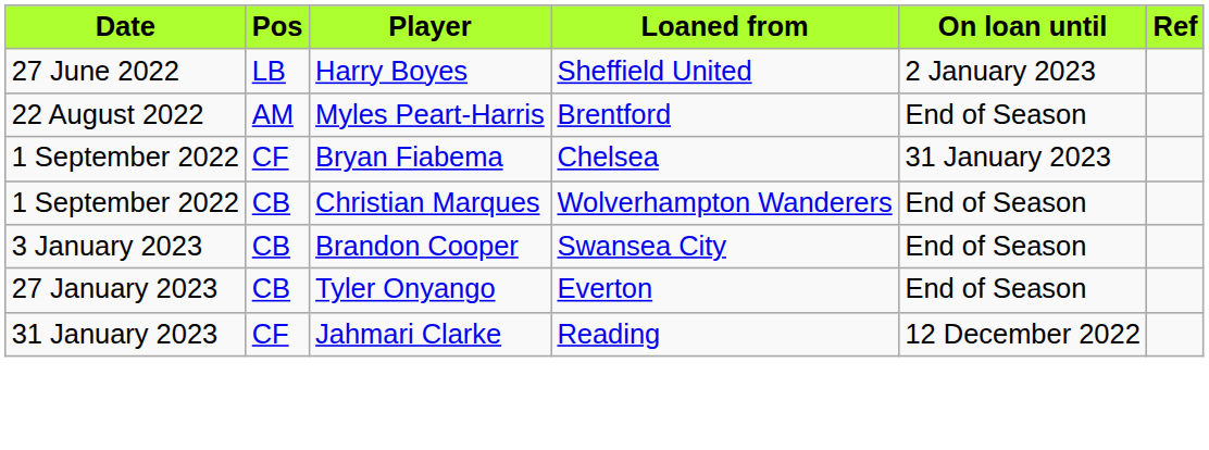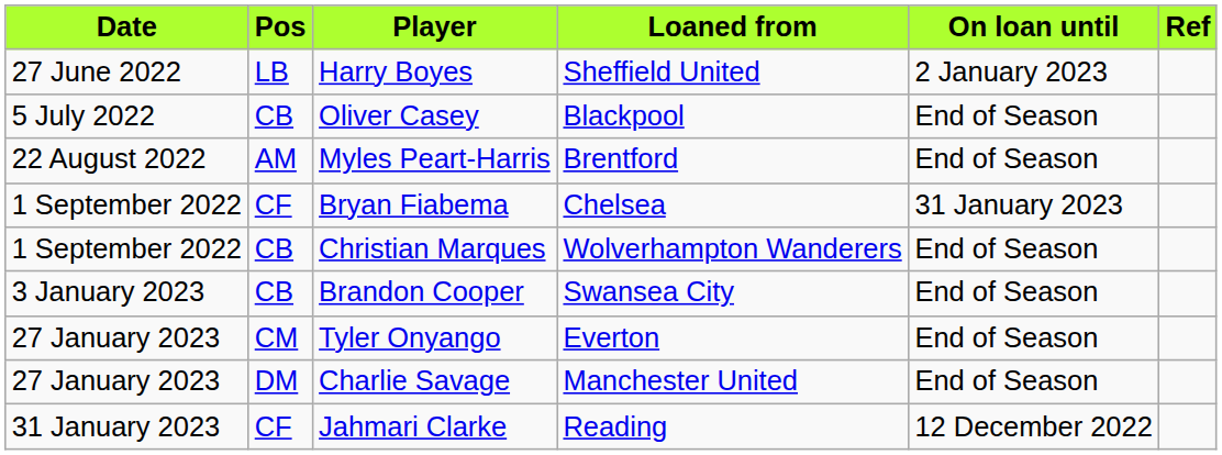+ row: 5 July 2022 | CB | Oliver Casey | Blackpool | End of Season
Tyler Onyango | Pos: CB -> CM
+ row: 27 January 2023 | DM | Charlie Savage | Manchester United | End of Season
